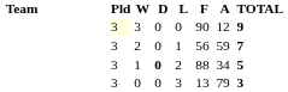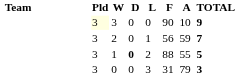row 2 | column 7: 12 -> 10
row 4 | column 7: 34 -> 55
row 5 | column 6: 13 -> 31
